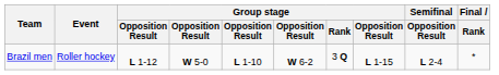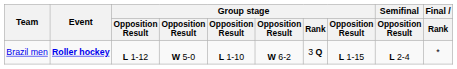Brazil men | Event: normal -> bold
